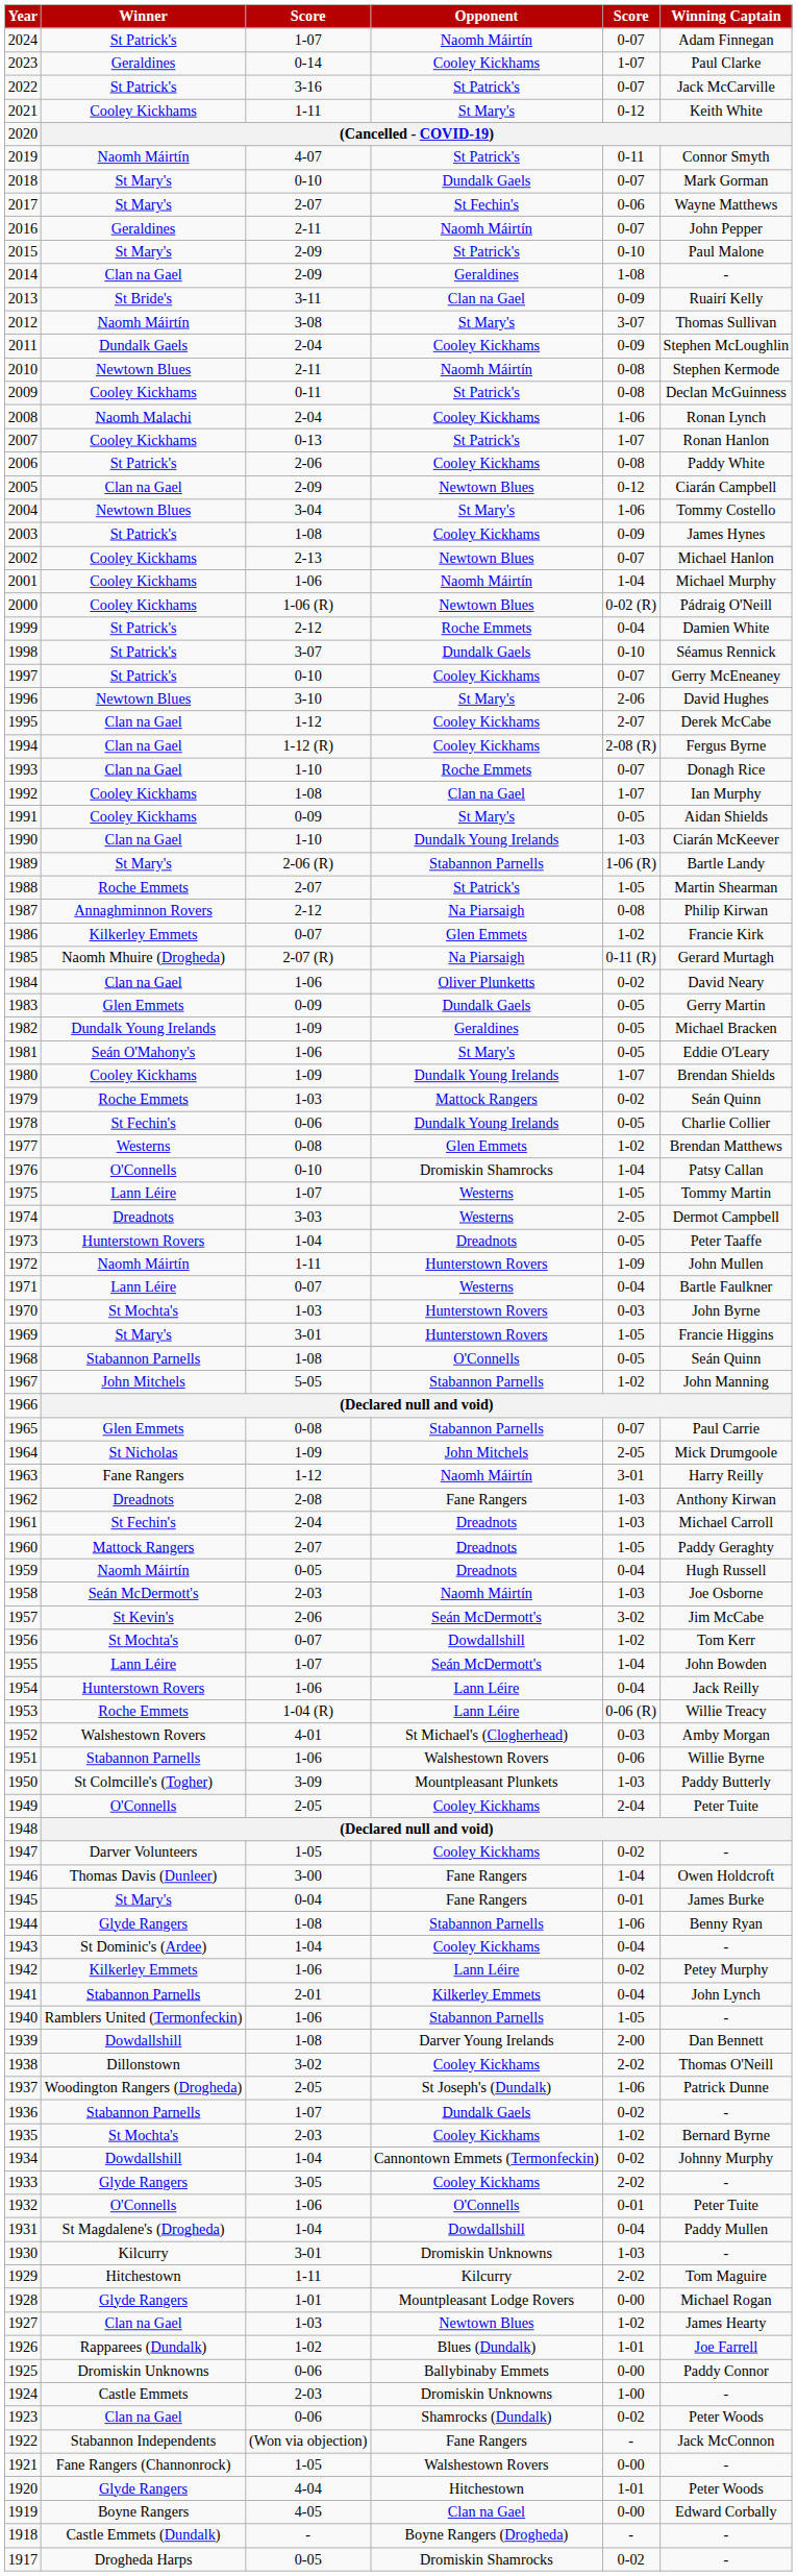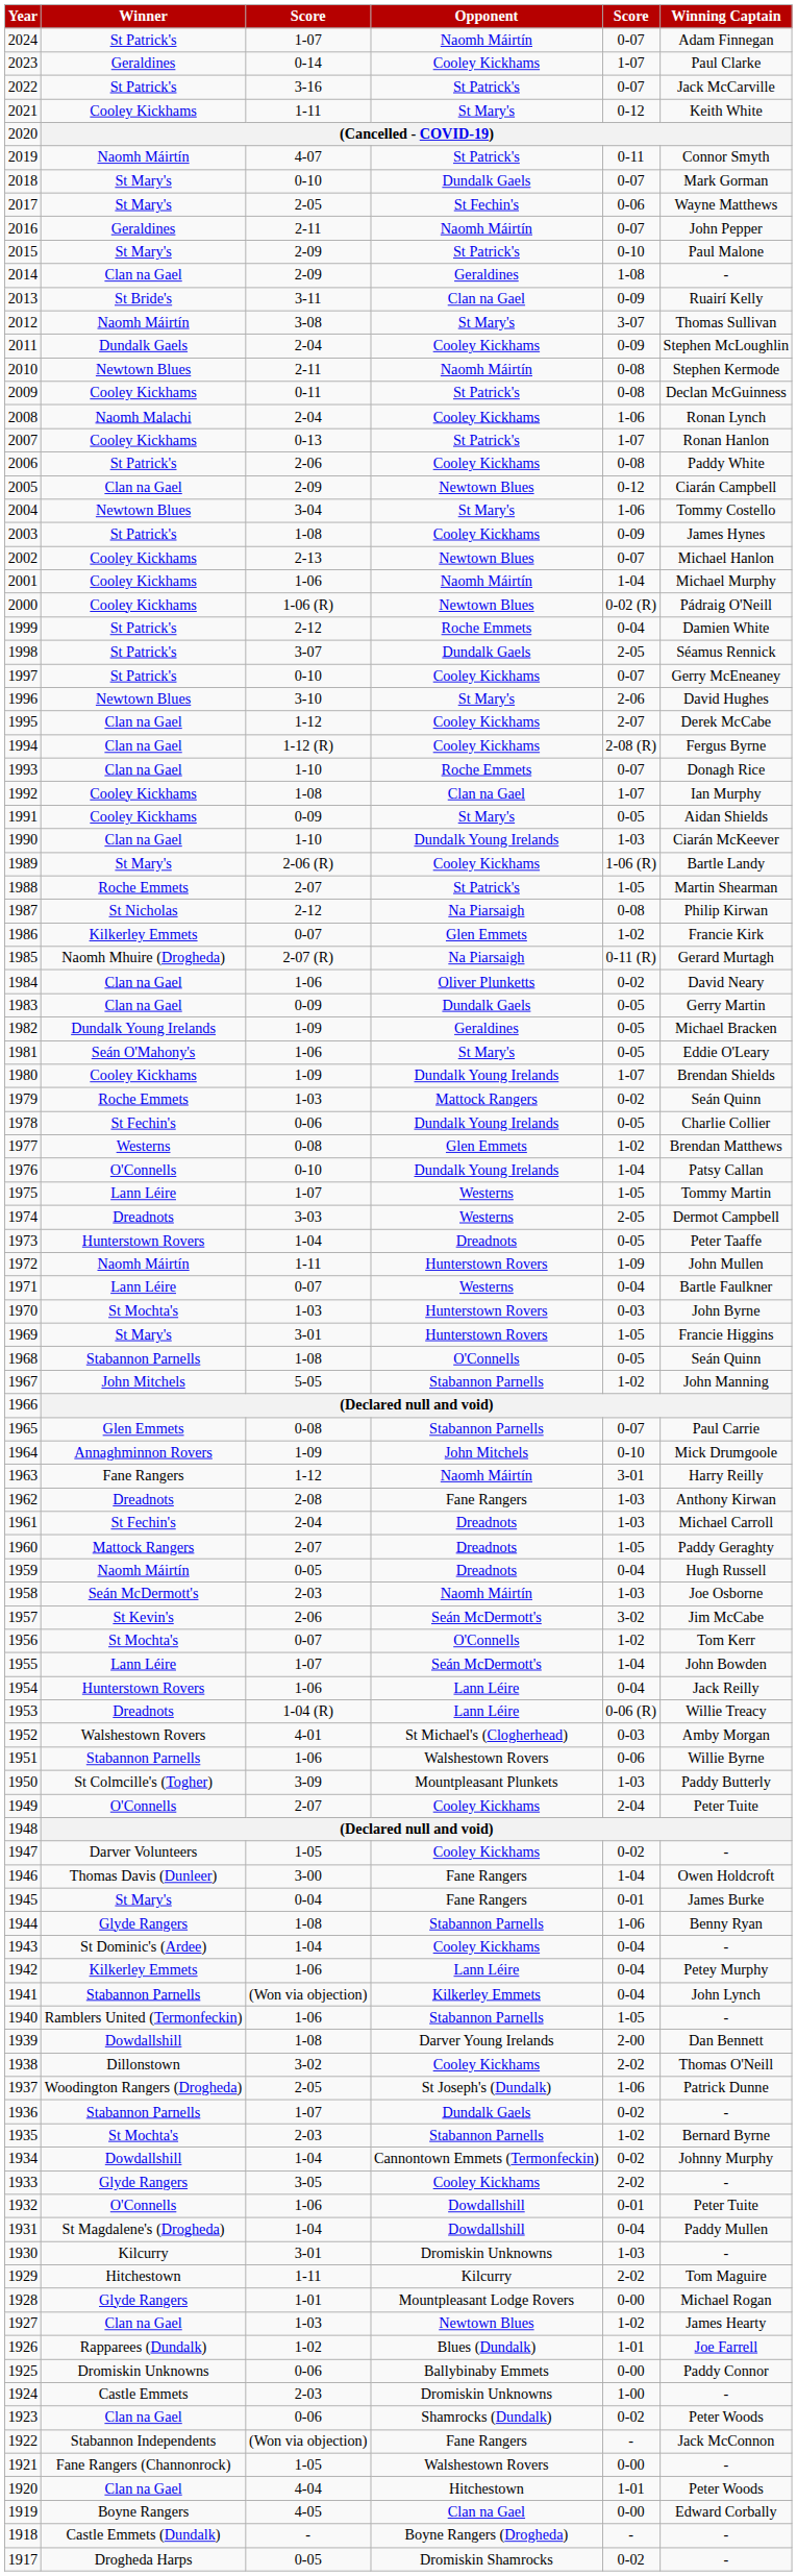2017 | column 3: 2-07 -> 2-05
1998 | column 5: 0-10 -> 2-05
1989 | Opponent: Stabannon Parnells -> Cooley Kickhams
1987 | Winner: Annaghminnon Rovers -> St Nicholas
1983 | Winner: Glen Emmets -> Clan na Gael
1976 | Opponent: Dromiskin Shamrocks -> Dundalk Young Irelands
1964 | Winner: St Nicholas -> Annaghminnon Rovers
1964 | column 5: 2-05 -> 0-10
1956 | Opponent: Dowdallshill -> O'Connells
1953 | Winner: Roche Emmets -> Dreadnots
1949 | column 3: 2-05 -> 2-07
1942 | column 5: 0-02 -> 0-04
1941 | column 3: 2-01 -> (Won via objection)
1935 | Opponent: Cooley Kickhams -> Stabannon Parnells
1932 | Opponent: O'Connells -> Dowdallshill
1920 | Winner: Glyde Rangers -> Clan na Gael
